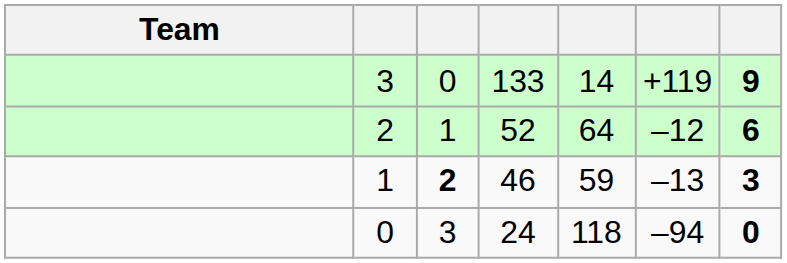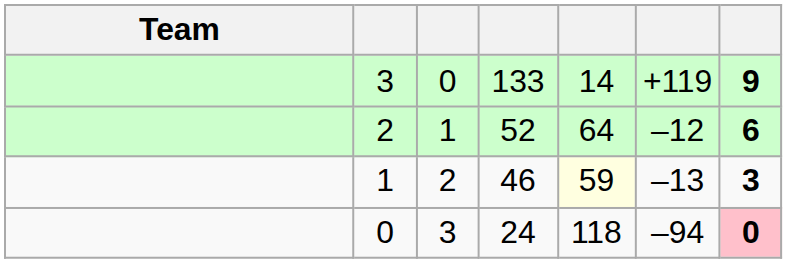row 4 | column 3: bold -> normal
row 4 | column 5: no background -> lightyellow background
row 5 | column 7: no background -> pink background
